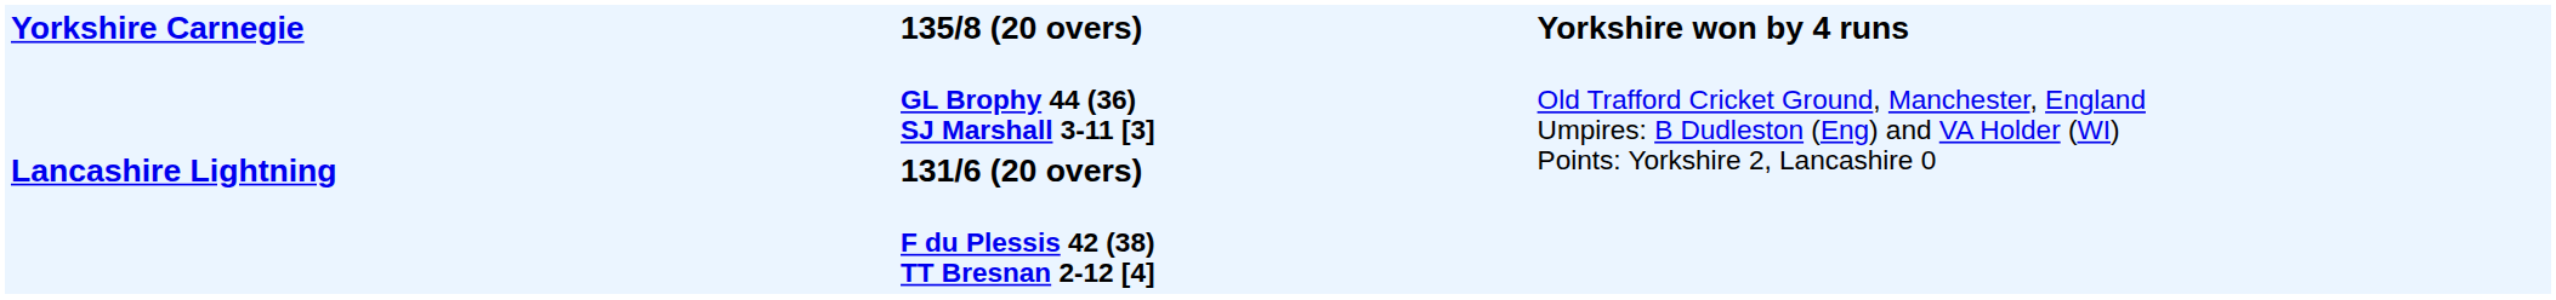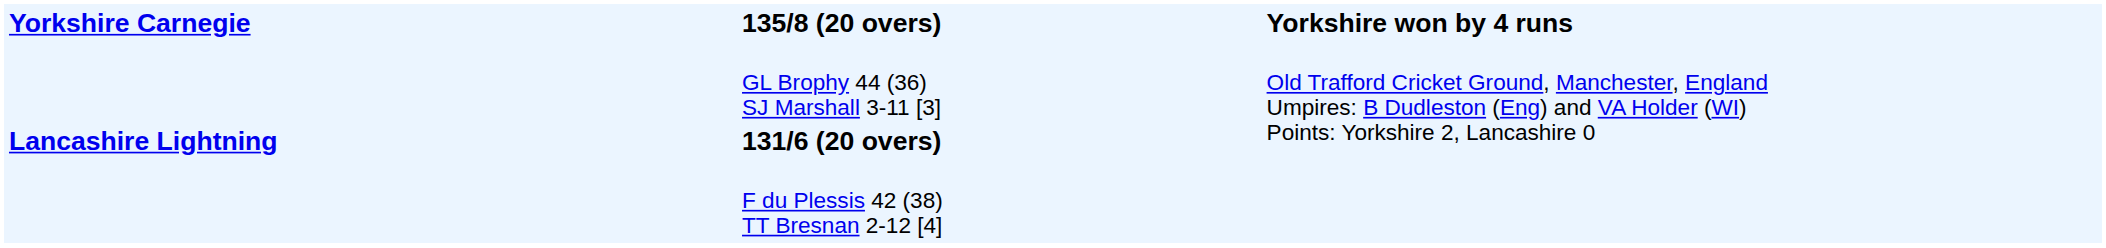GL Brophy 44 (36) SJ Marshall 3-11 [3] | 135/8 (20 overs): bold -> normal
F du Plessis 42 (38) TT Bresnan 2-12 [4] | 135/8 (20 overs): bold -> normal
